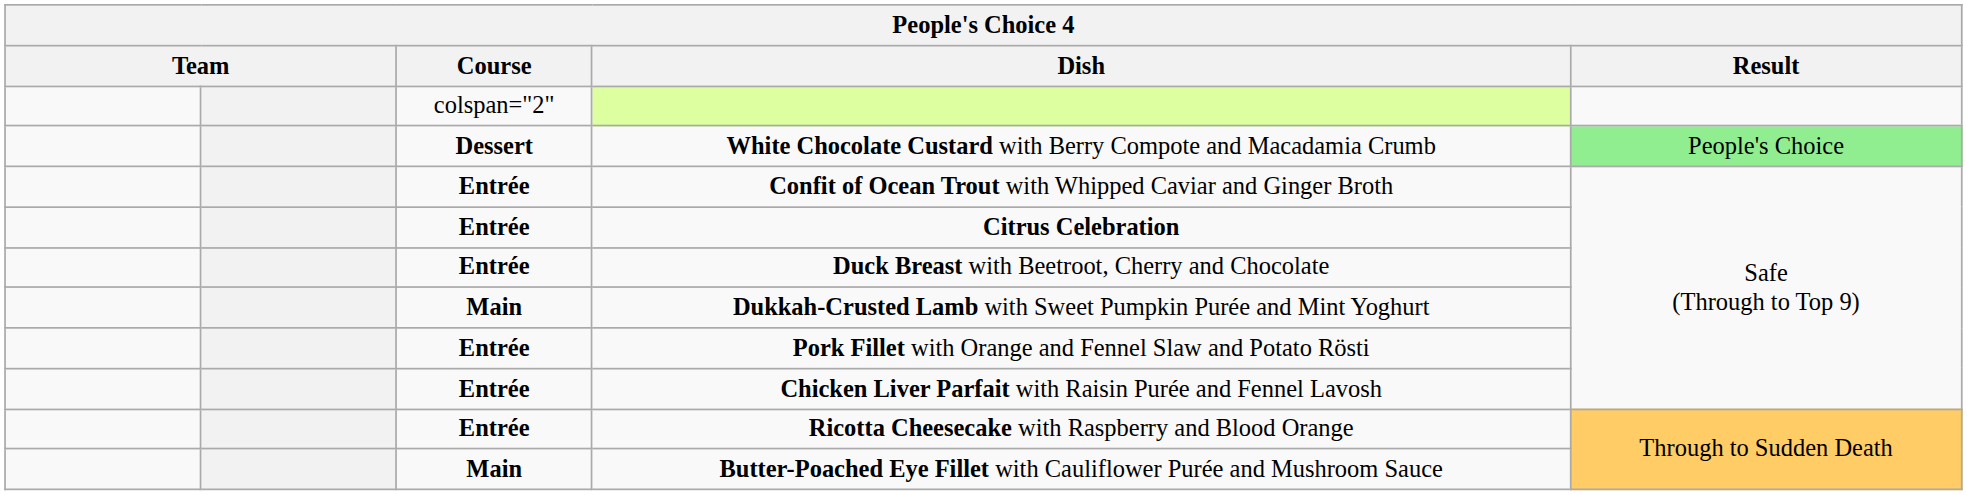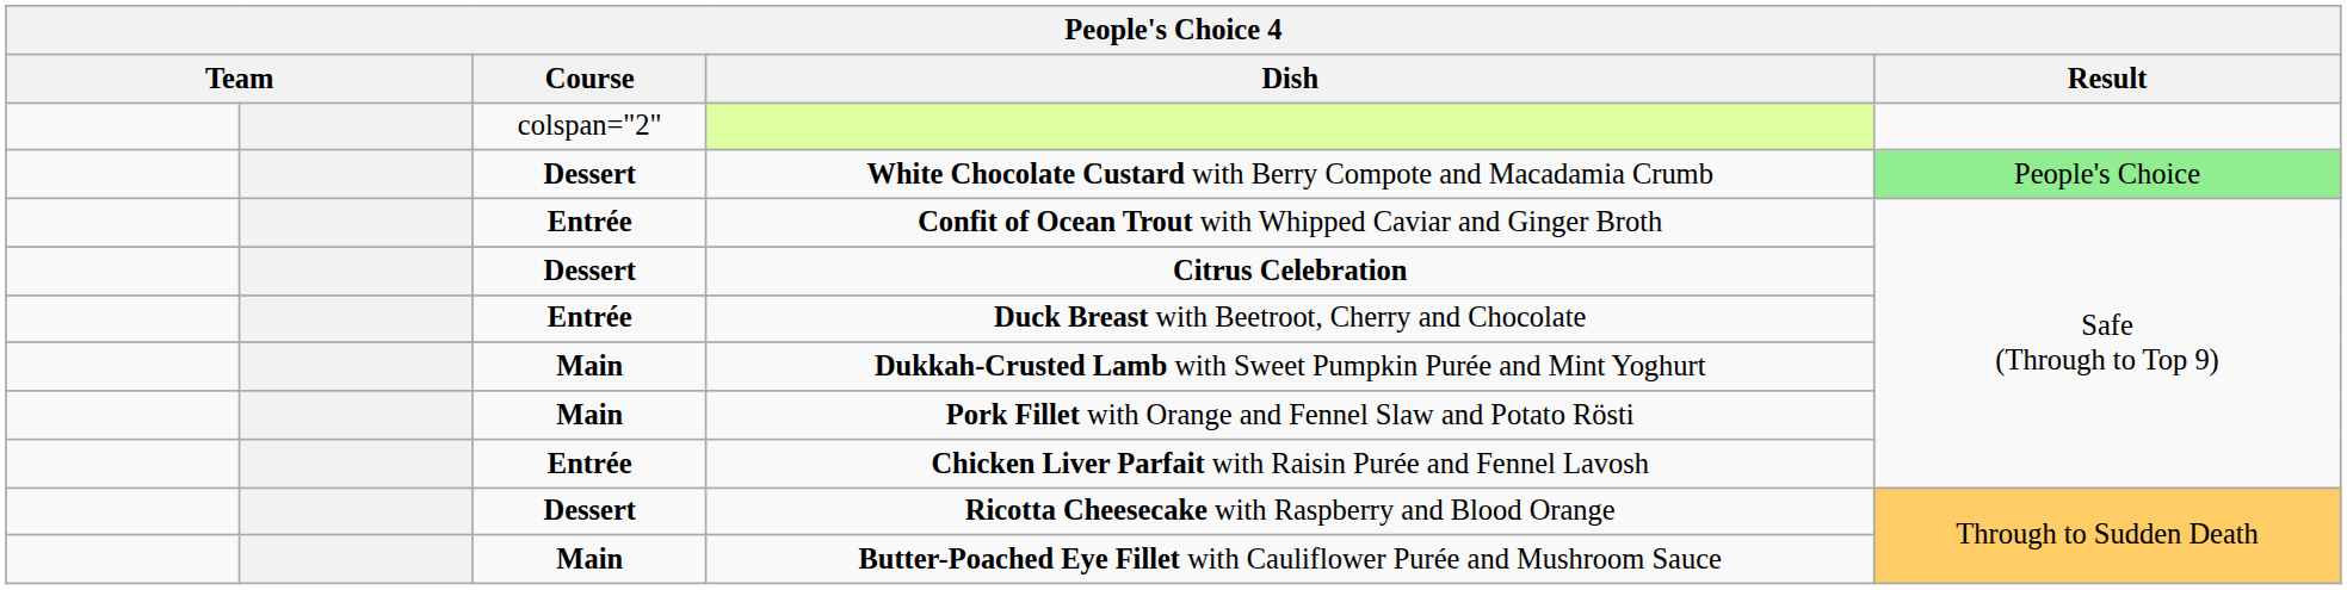Citrus Celebration | Course: Entrée -> Dessert
Pork Fillet with Orange and Fennel Slaw and Potato Rösti | Course: Entrée -> Main
Ricotta Cheesecake with Raspberry and Blood Orange | Course: Entrée -> Dessert
